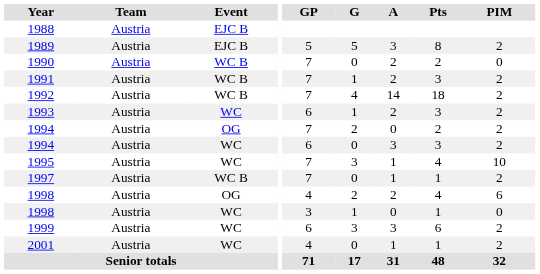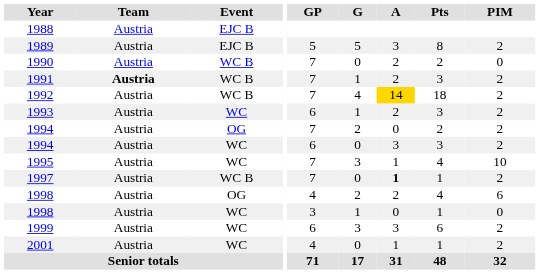1991 | Team: normal -> bold
1992 | A: no background -> gold background
1997 | A: normal -> bold
